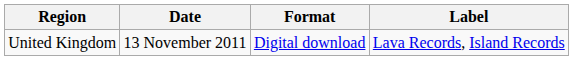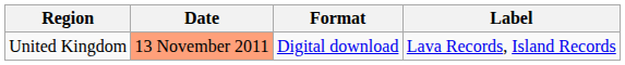United Kingdom | Date: no background -> lightsalmon background
